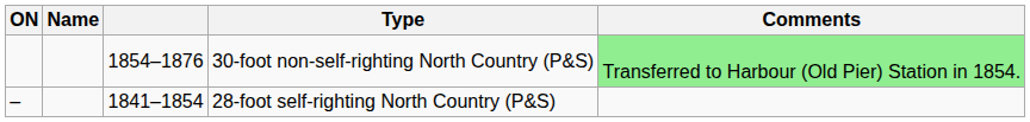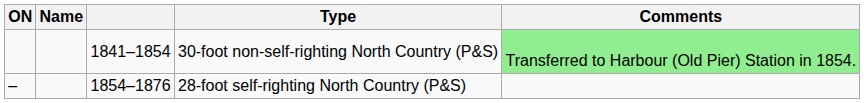30-foot non-self-righting North Country (P&S) | column 3: 1854–1876 -> 1841–1854
28-foot self-righting North Country (P&S) | column 3: 1841–1854 -> 1854–1876
